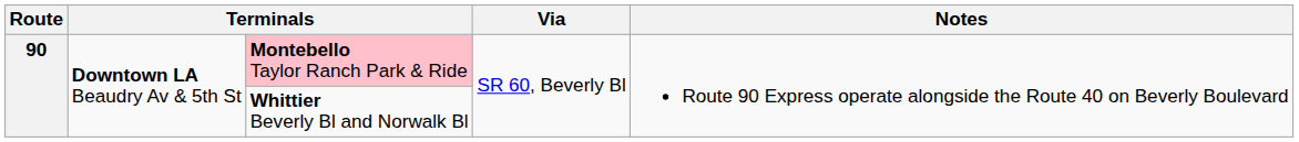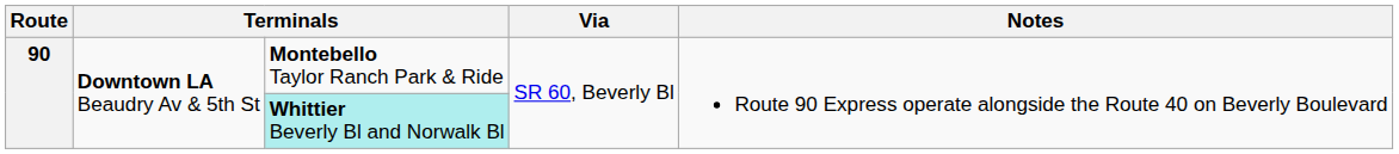Montebello Taylor Ranch Park & Ride | column 3: pink background -> no background
Whittier Beverly Bl and Norwalk Bl | column 3: no background -> paleturquoise background
